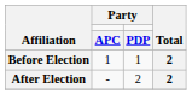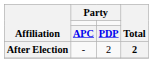- row: Before Election | 1 | 1 | 2
